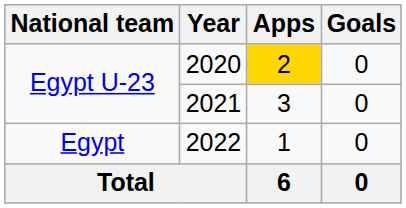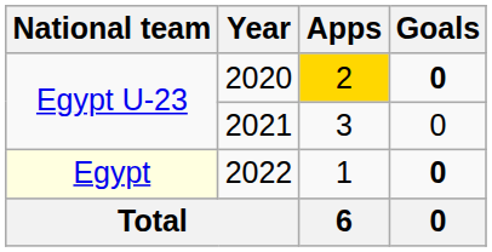2020 | Goals: normal -> bold
2022 | National team: no background -> lightyellow background
2022 | Goals: normal -> bold
